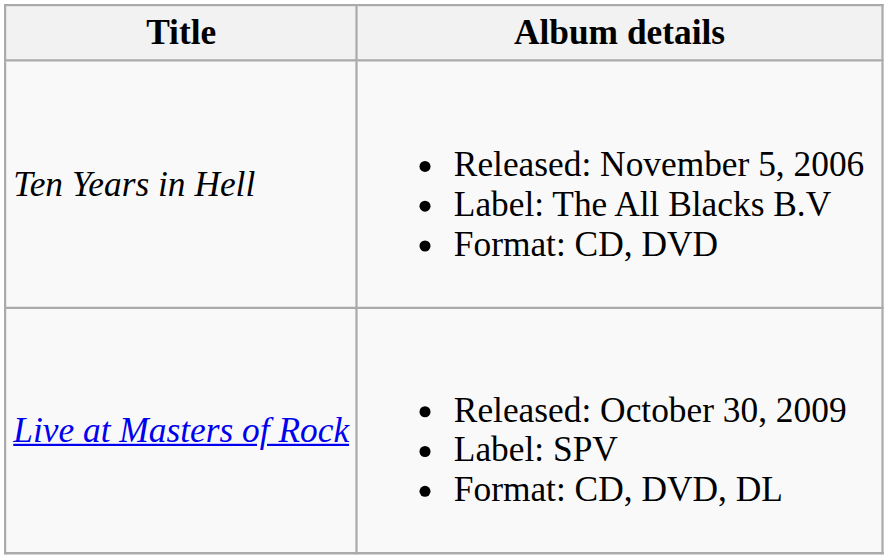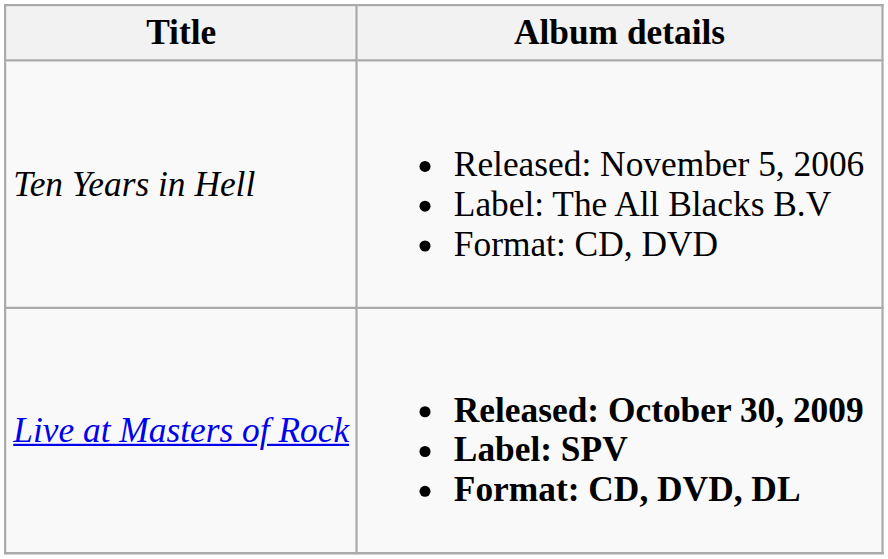Live at Masters of Rock | Album details: normal -> bold
